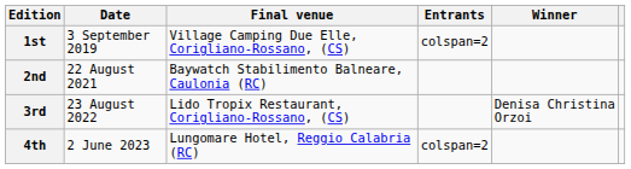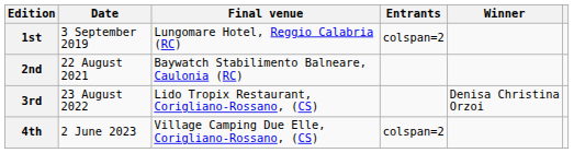1st | Final venue: Village Camping Due Elle, Corigliano-Rossano, (CS) -> Lungomare Hotel, Reggio Calabria (RC)
4th | Final venue: Lungomare Hotel, Reggio Calabria (RC) -> Village Camping Due Elle, Corigliano-Rossano, (CS)
